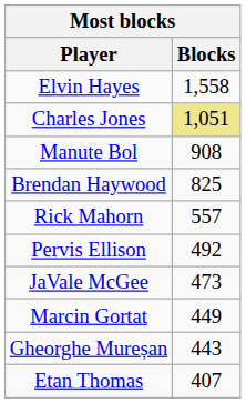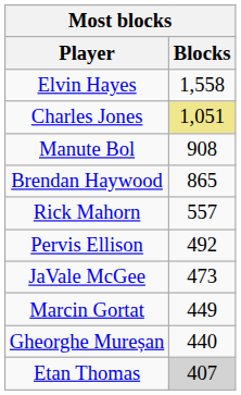Brendan Haywood | Blocks: 825 -> 865
Gheorghe Mureșan | Blocks: 443 -> 440
Etan Thomas | Blocks: no background -> lightgrey background
